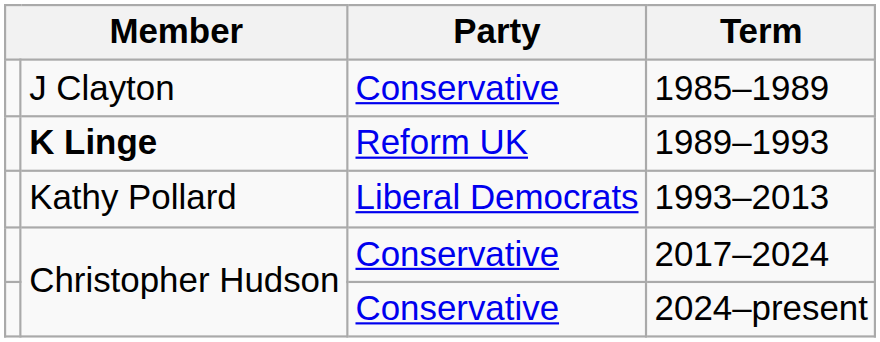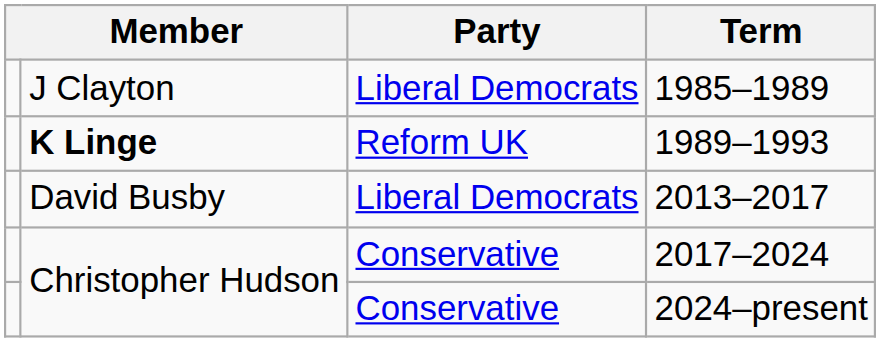1985–1989 | Party: Conservative -> Liberal Democrats
- row: Kathy Pollard | Liberal Democrats | 1993–2013
+ row: David Busby | Liberal Democrats | 2013–2017
